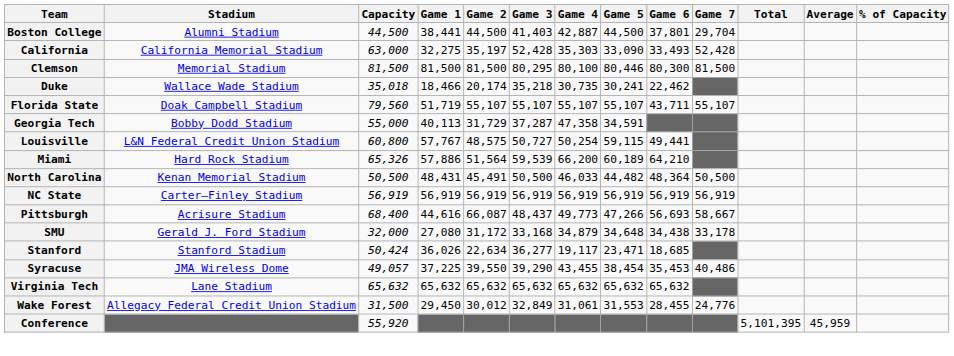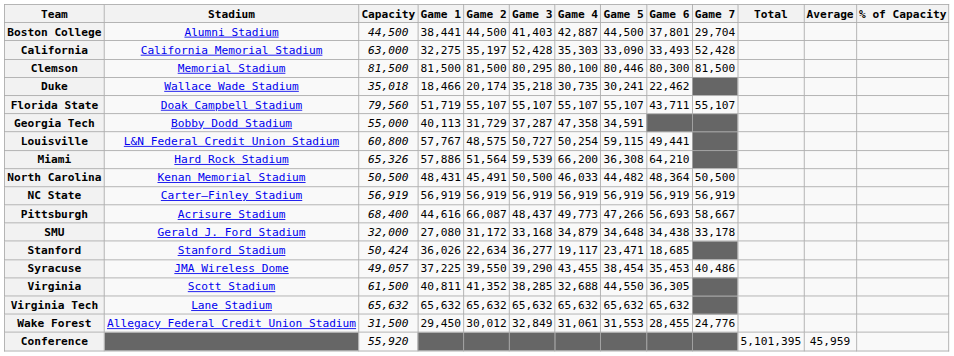Miami | Game 5: 60,189 -> 36,308
+ row: Virginia | Scott Stadium | 61,500 | 40,811 | 41,352 | 38,285 | 32,688 | 44,550 | 36,305
